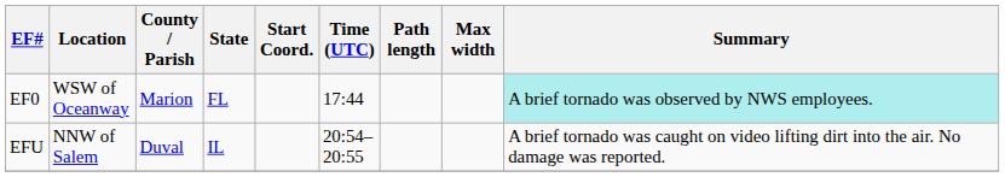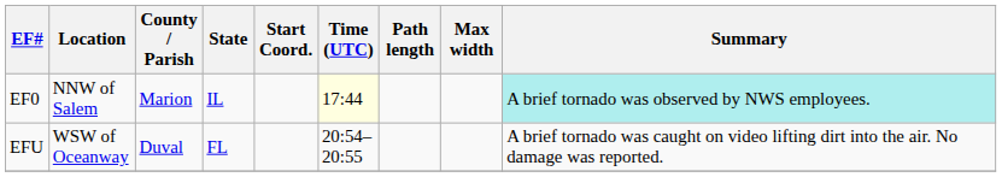EF0 | Location: WSW of Oceanway -> NNW of Salem
EF0 | State: FL -> IL
EF0 | Time (UTC): no background -> lightyellow background
EFU | Location: NNW of Salem -> WSW of Oceanway
EFU | State: IL -> FL
